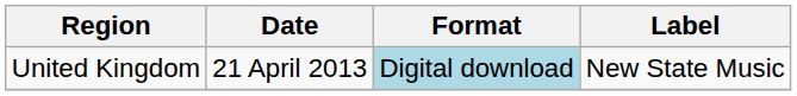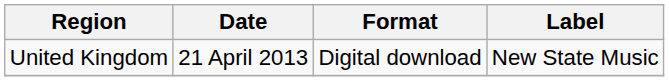United Kingdom | Format: lightblue background -> no background
